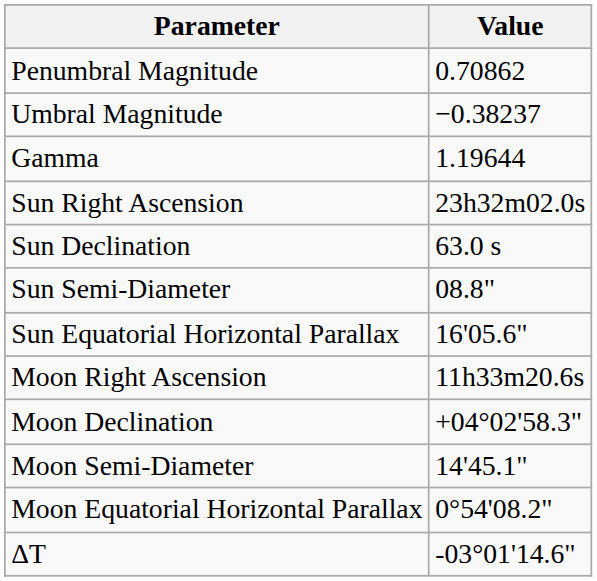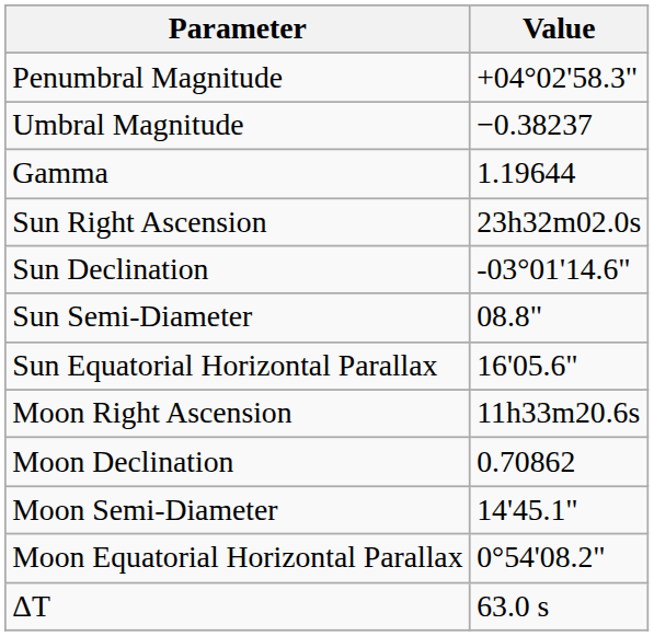Penumbral Magnitude | Value: 0.70862 -> +04°02'58.3"
Sun Declination | Value: 63.0 s -> -03°01'14.6"
Moon Declination | Value: +04°02'58.3" -> 0.70862
ΔT | Value: -03°01'14.6" -> 63.0 s
